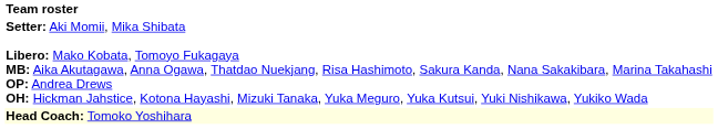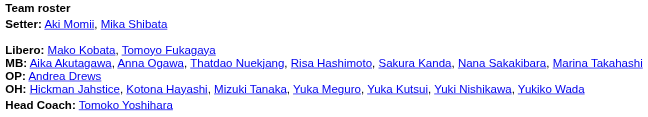row 3 | column 1: lightyellow background -> no background
